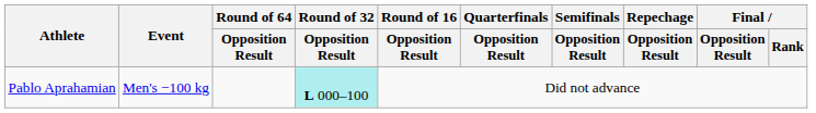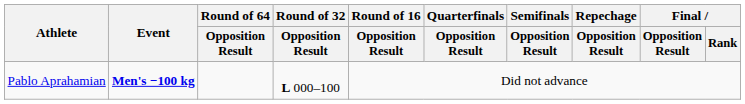Pablo Aprahamian | Event: normal -> bold
Pablo Aprahamian | Round of 32 / Opposition Result: paleturquoise background -> no background
